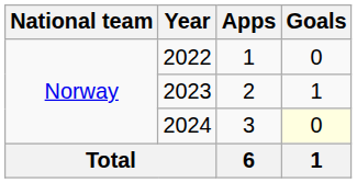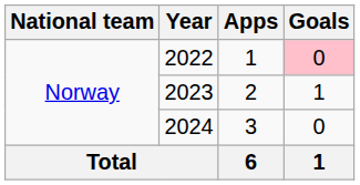2022 | Goals: no background -> pink background
2024 | Goals: lightyellow background -> no background
